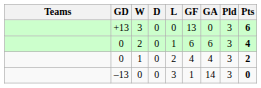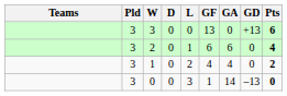columns swapped: Pld <-> GD
